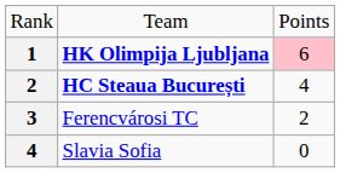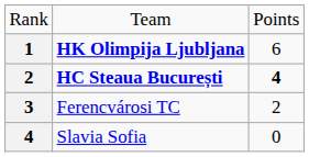HK Olimpija Ljubljana | column 3: pink background -> no background
HC Steaua București | column 3: normal -> bold
